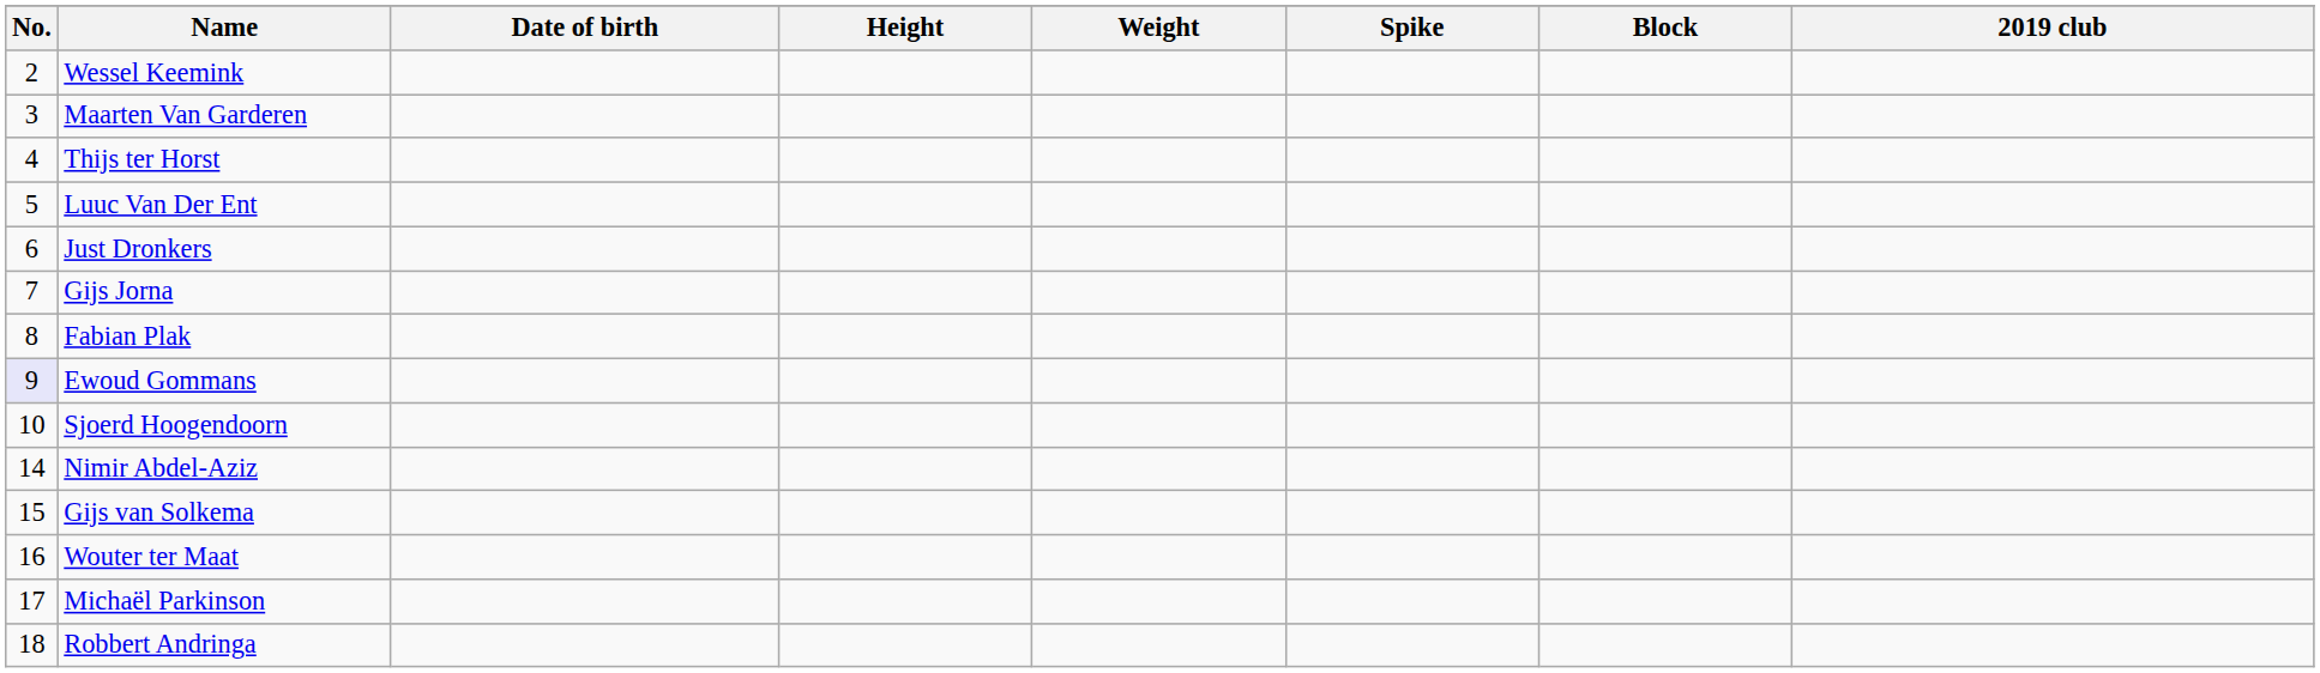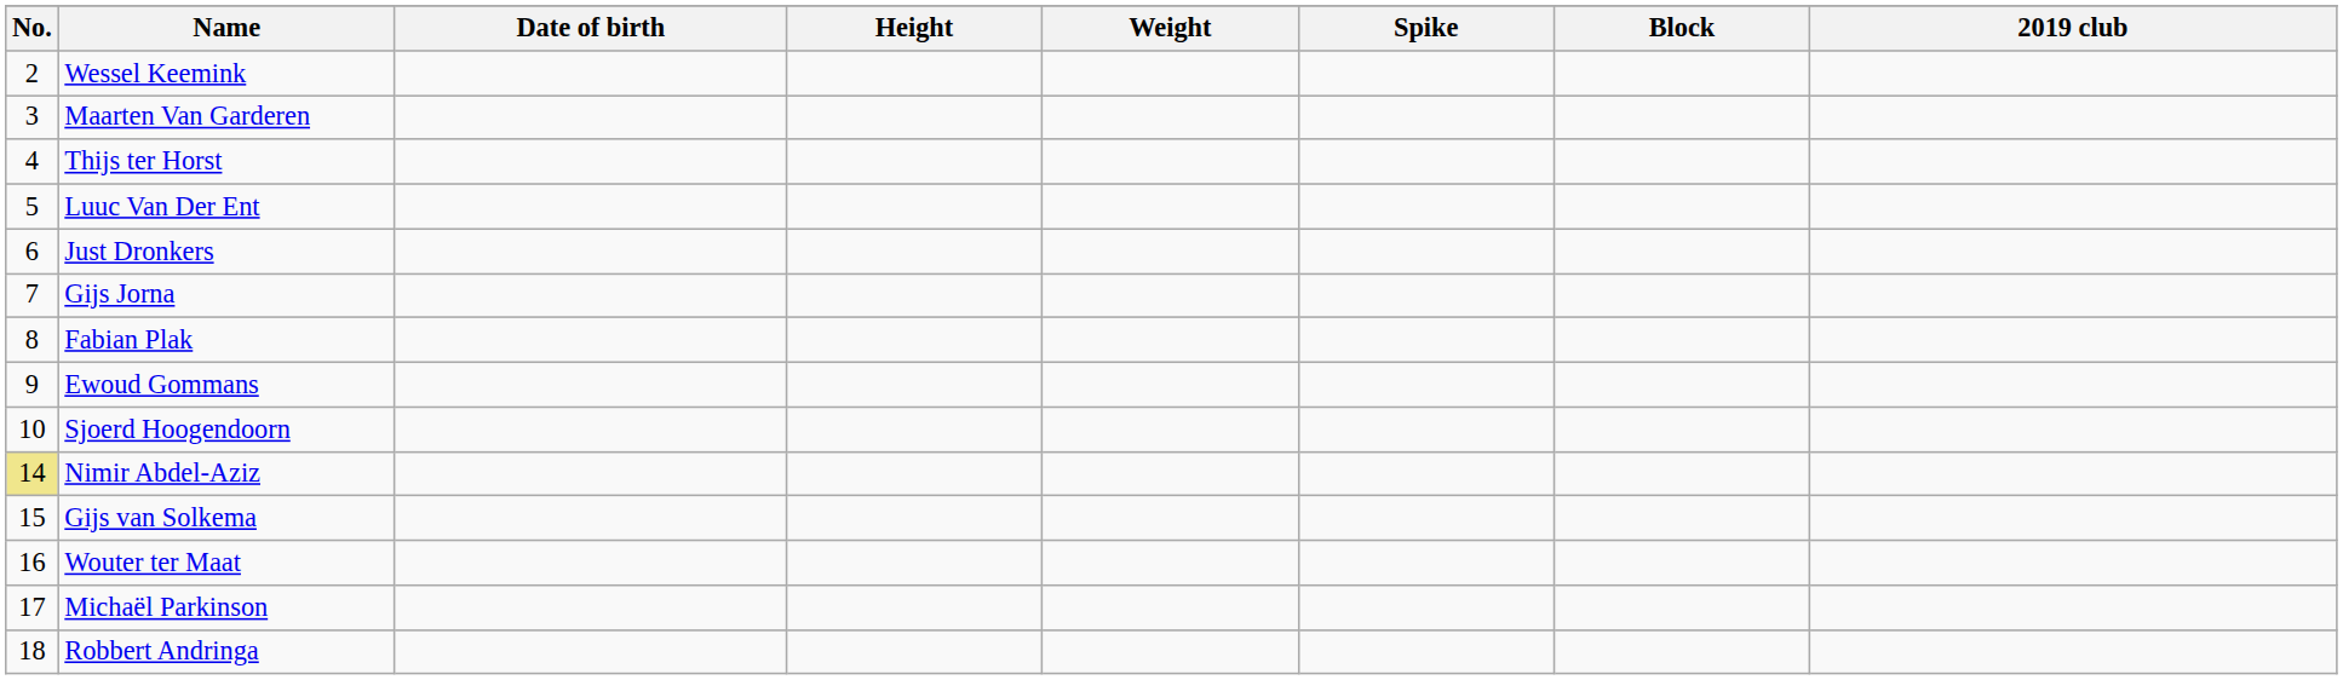Ewoud Gommans | No.: lavender background -> no background
Nimir Abdel-Aziz | No.: no background -> khaki background
